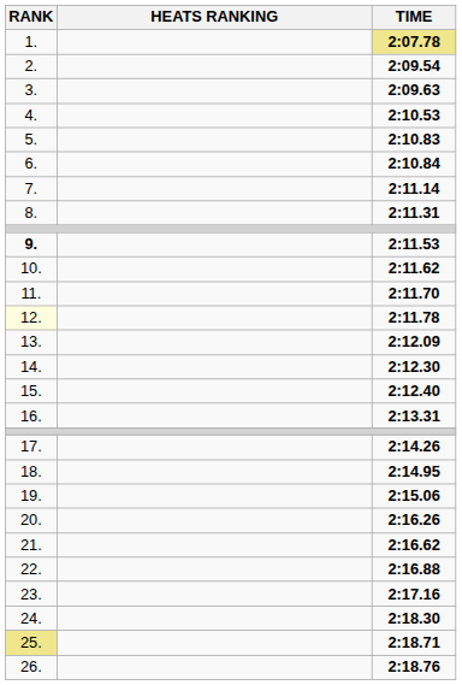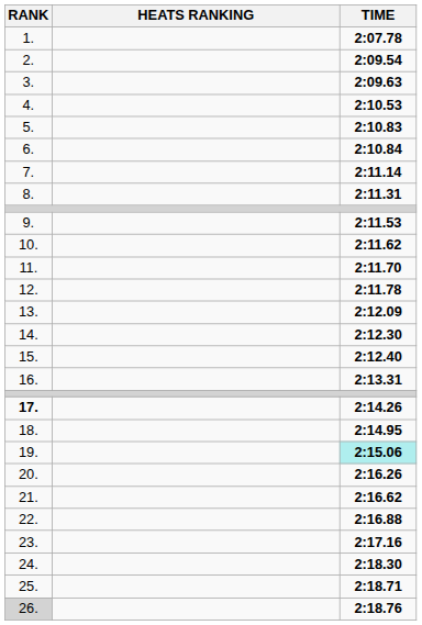1. | TIME: khaki background -> no background
9. | RANK: bold -> normal
12. | RANK: lightyellow background -> no background
17. | RANK: normal -> bold
19. | TIME: no background -> paleturquoise background
25. | RANK: khaki background -> no background
26. | RANK: no background -> lightgrey background
